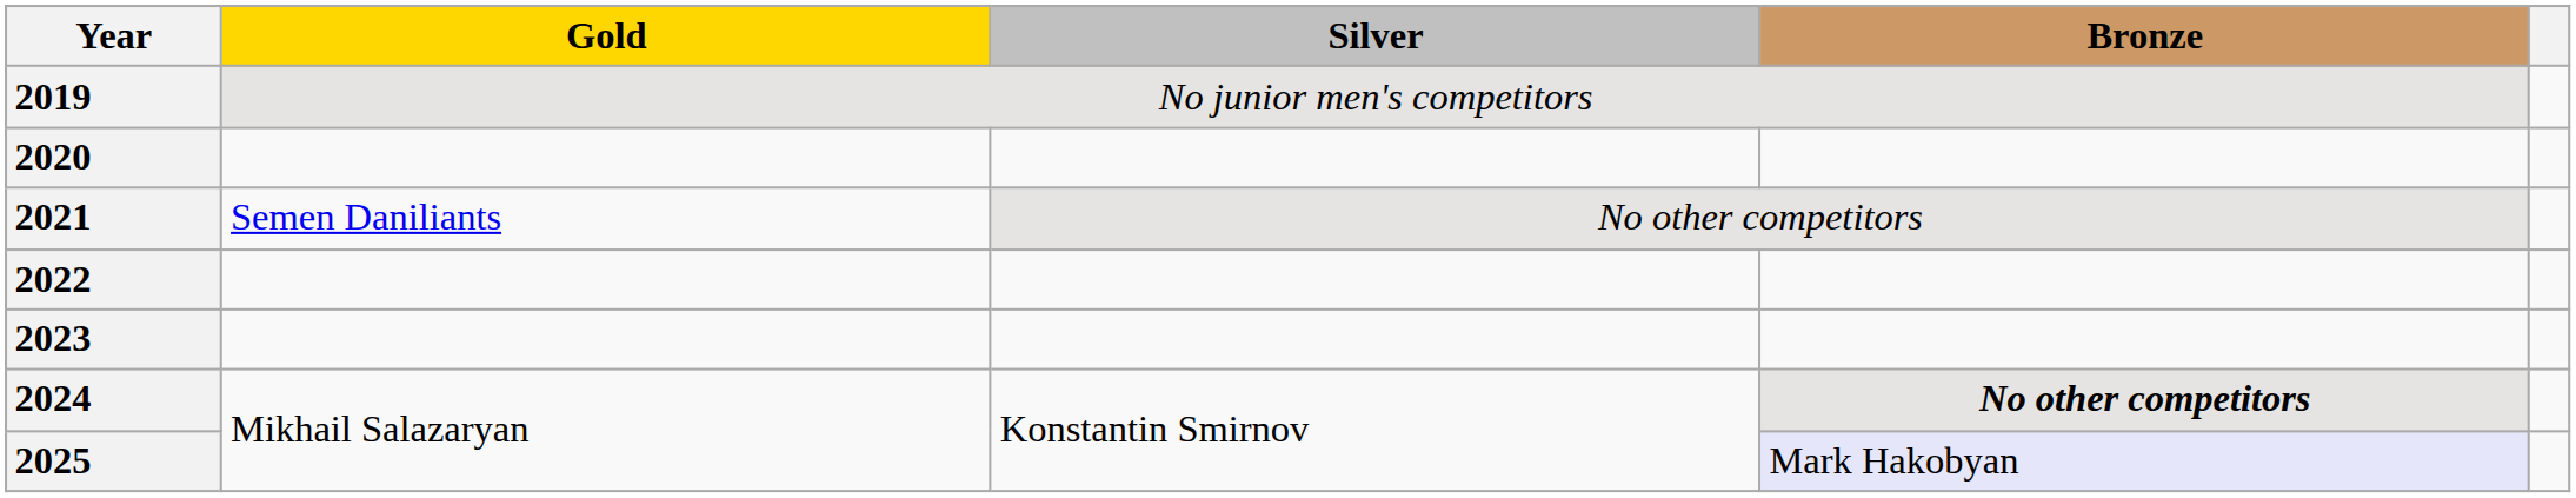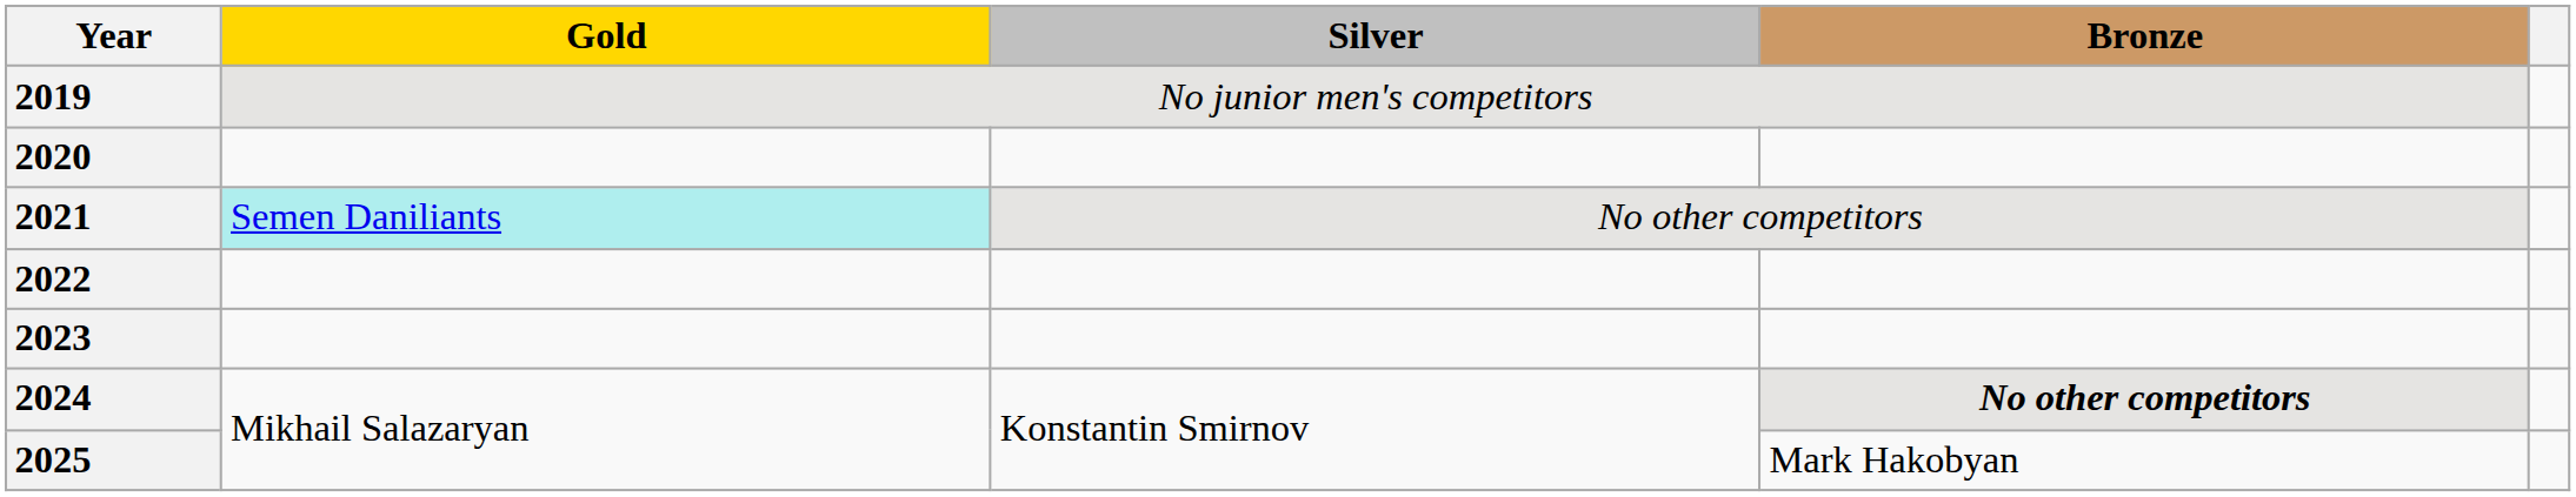2021 | Gold: no background -> paleturquoise background
2025 | Bronze: lavender background -> no background
